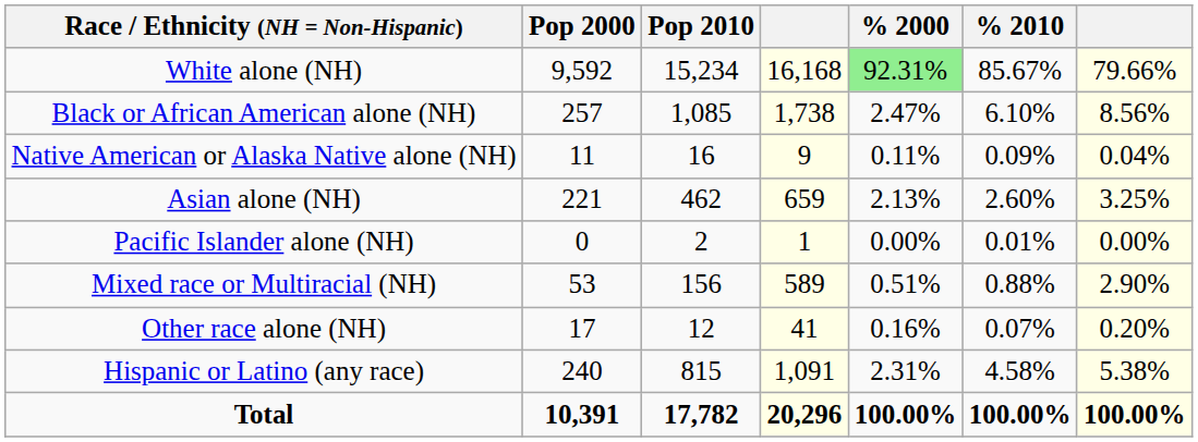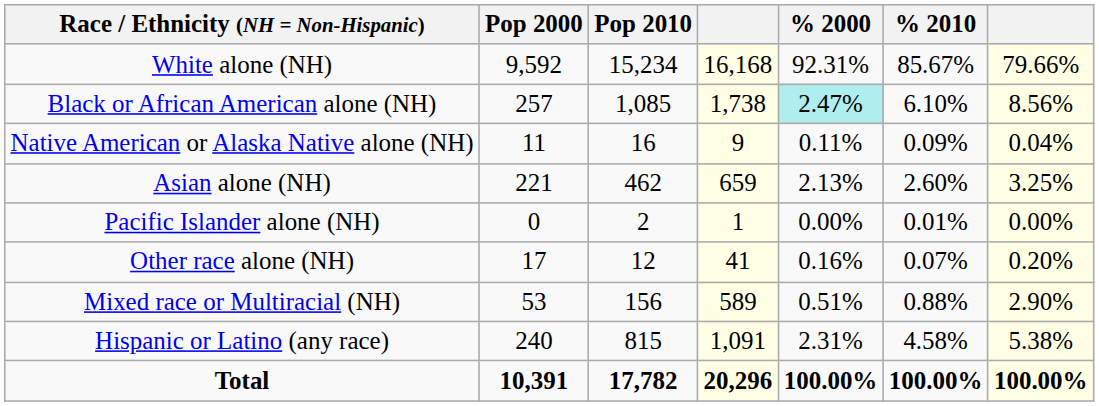White alone (NH) | % 2000: lightgreen background -> no background
Black or African American alone (NH) | % 2000: no background -> paleturquoise background
rows swapped: Other race alone (NH) <-> Mixed race or Multiracial (NH)
